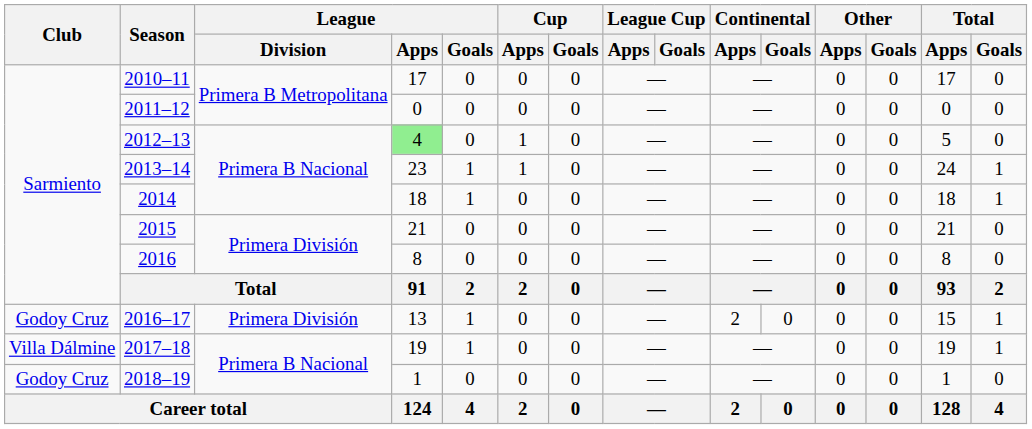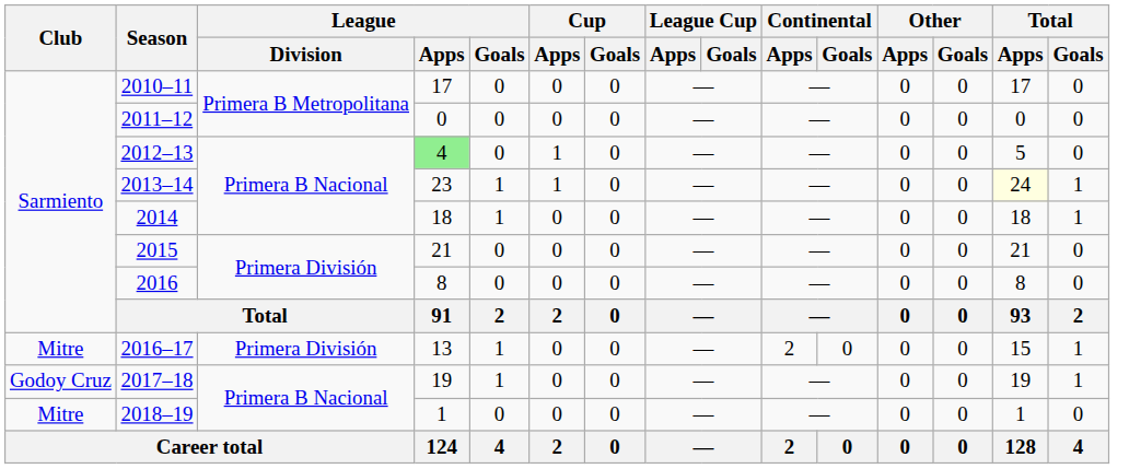2013–14 | Total / Apps: no background -> lightyellow background
2016–17 | Club: Godoy Cruz -> Mitre
2017–18 | Club: Villa Dálmine -> Godoy Cruz
2018–19 | Club: Godoy Cruz -> Mitre
